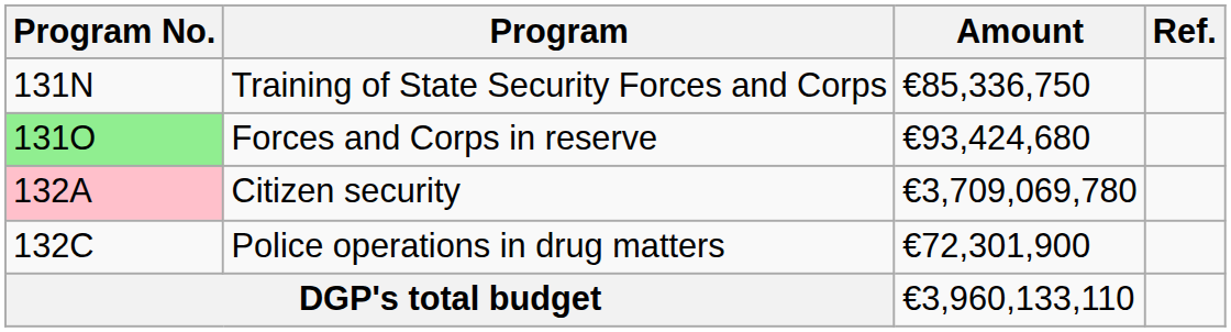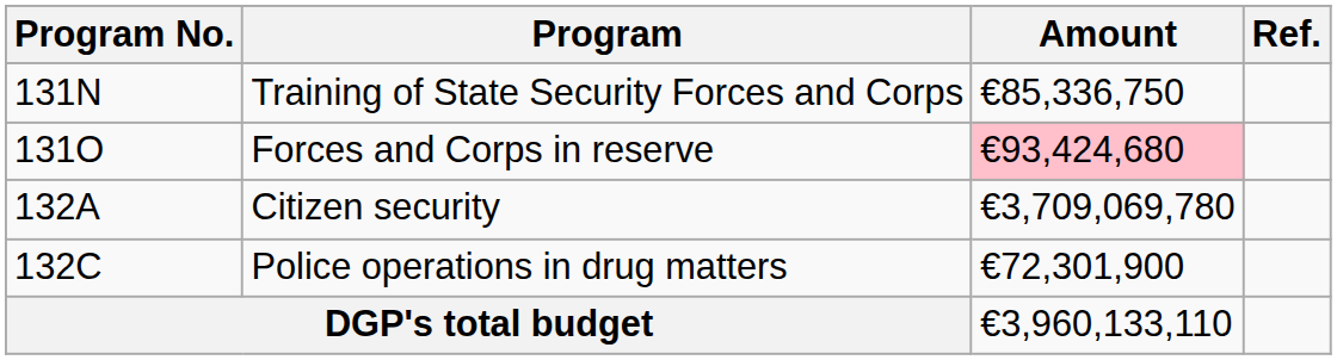Forces and Corps in reserve | Program No.: lightgreen background -> no background
Forces and Corps in reserve | Amount: no background -> pink background
Citizen security | Program No.: pink background -> no background
